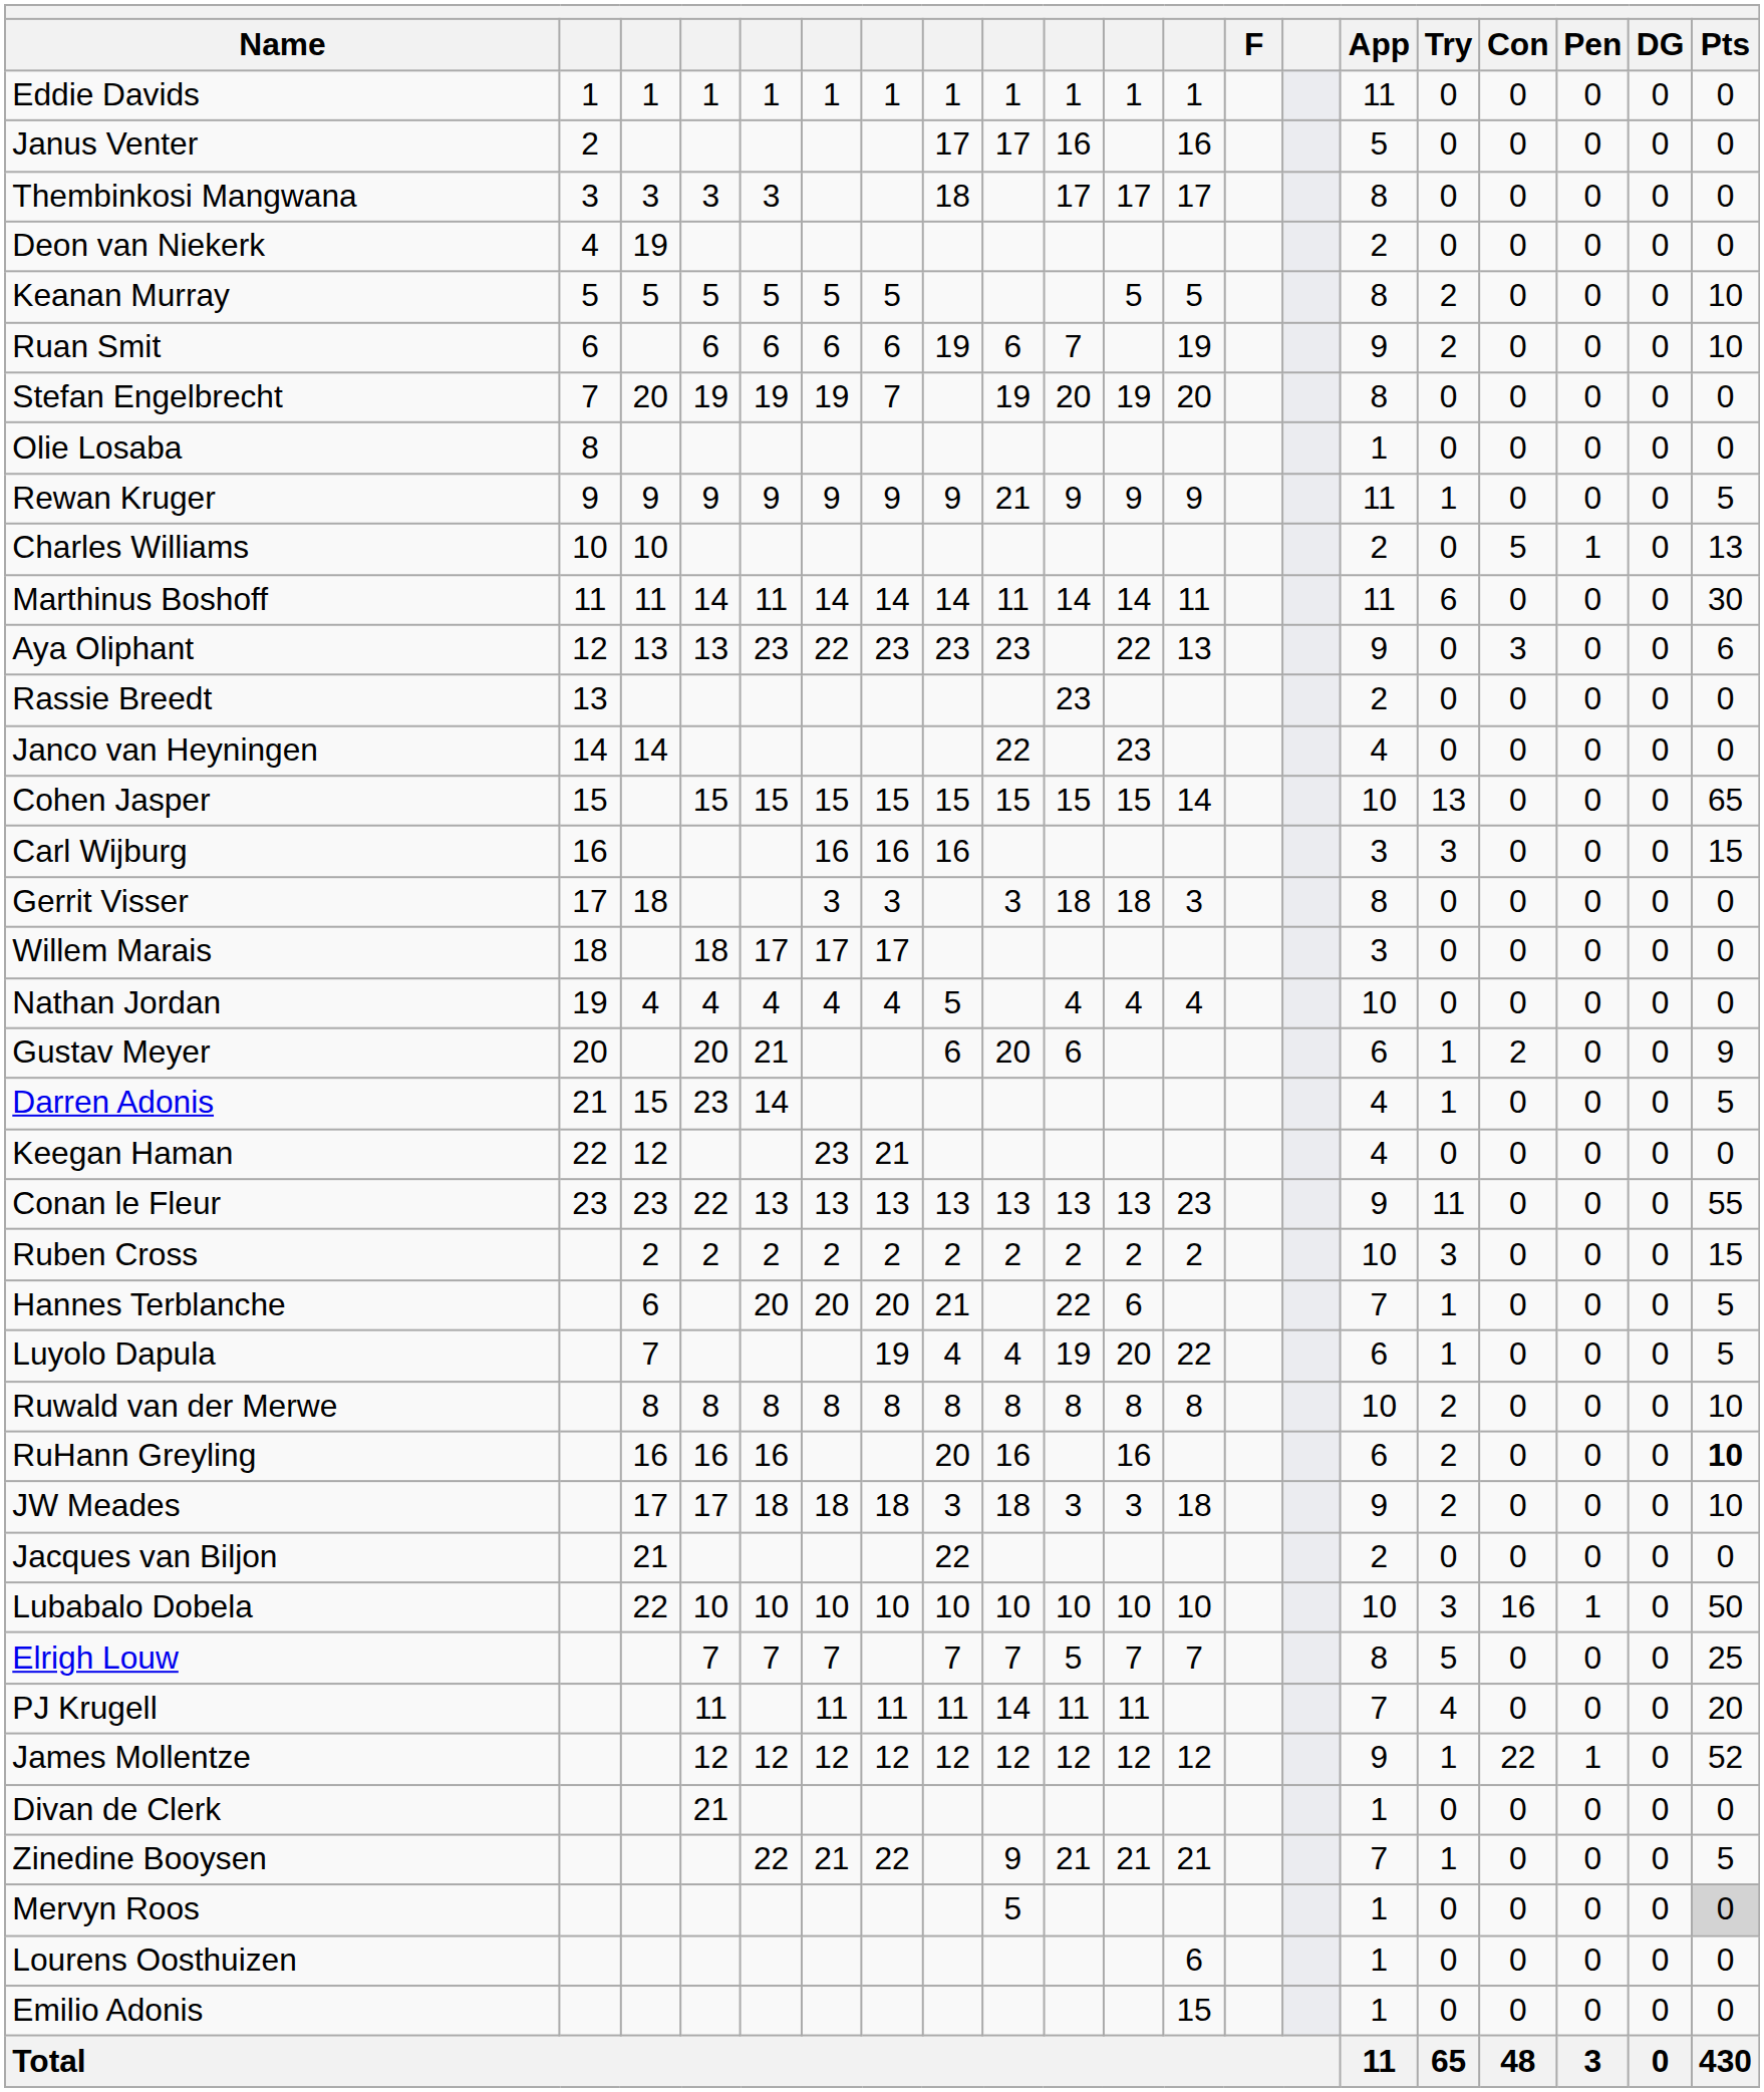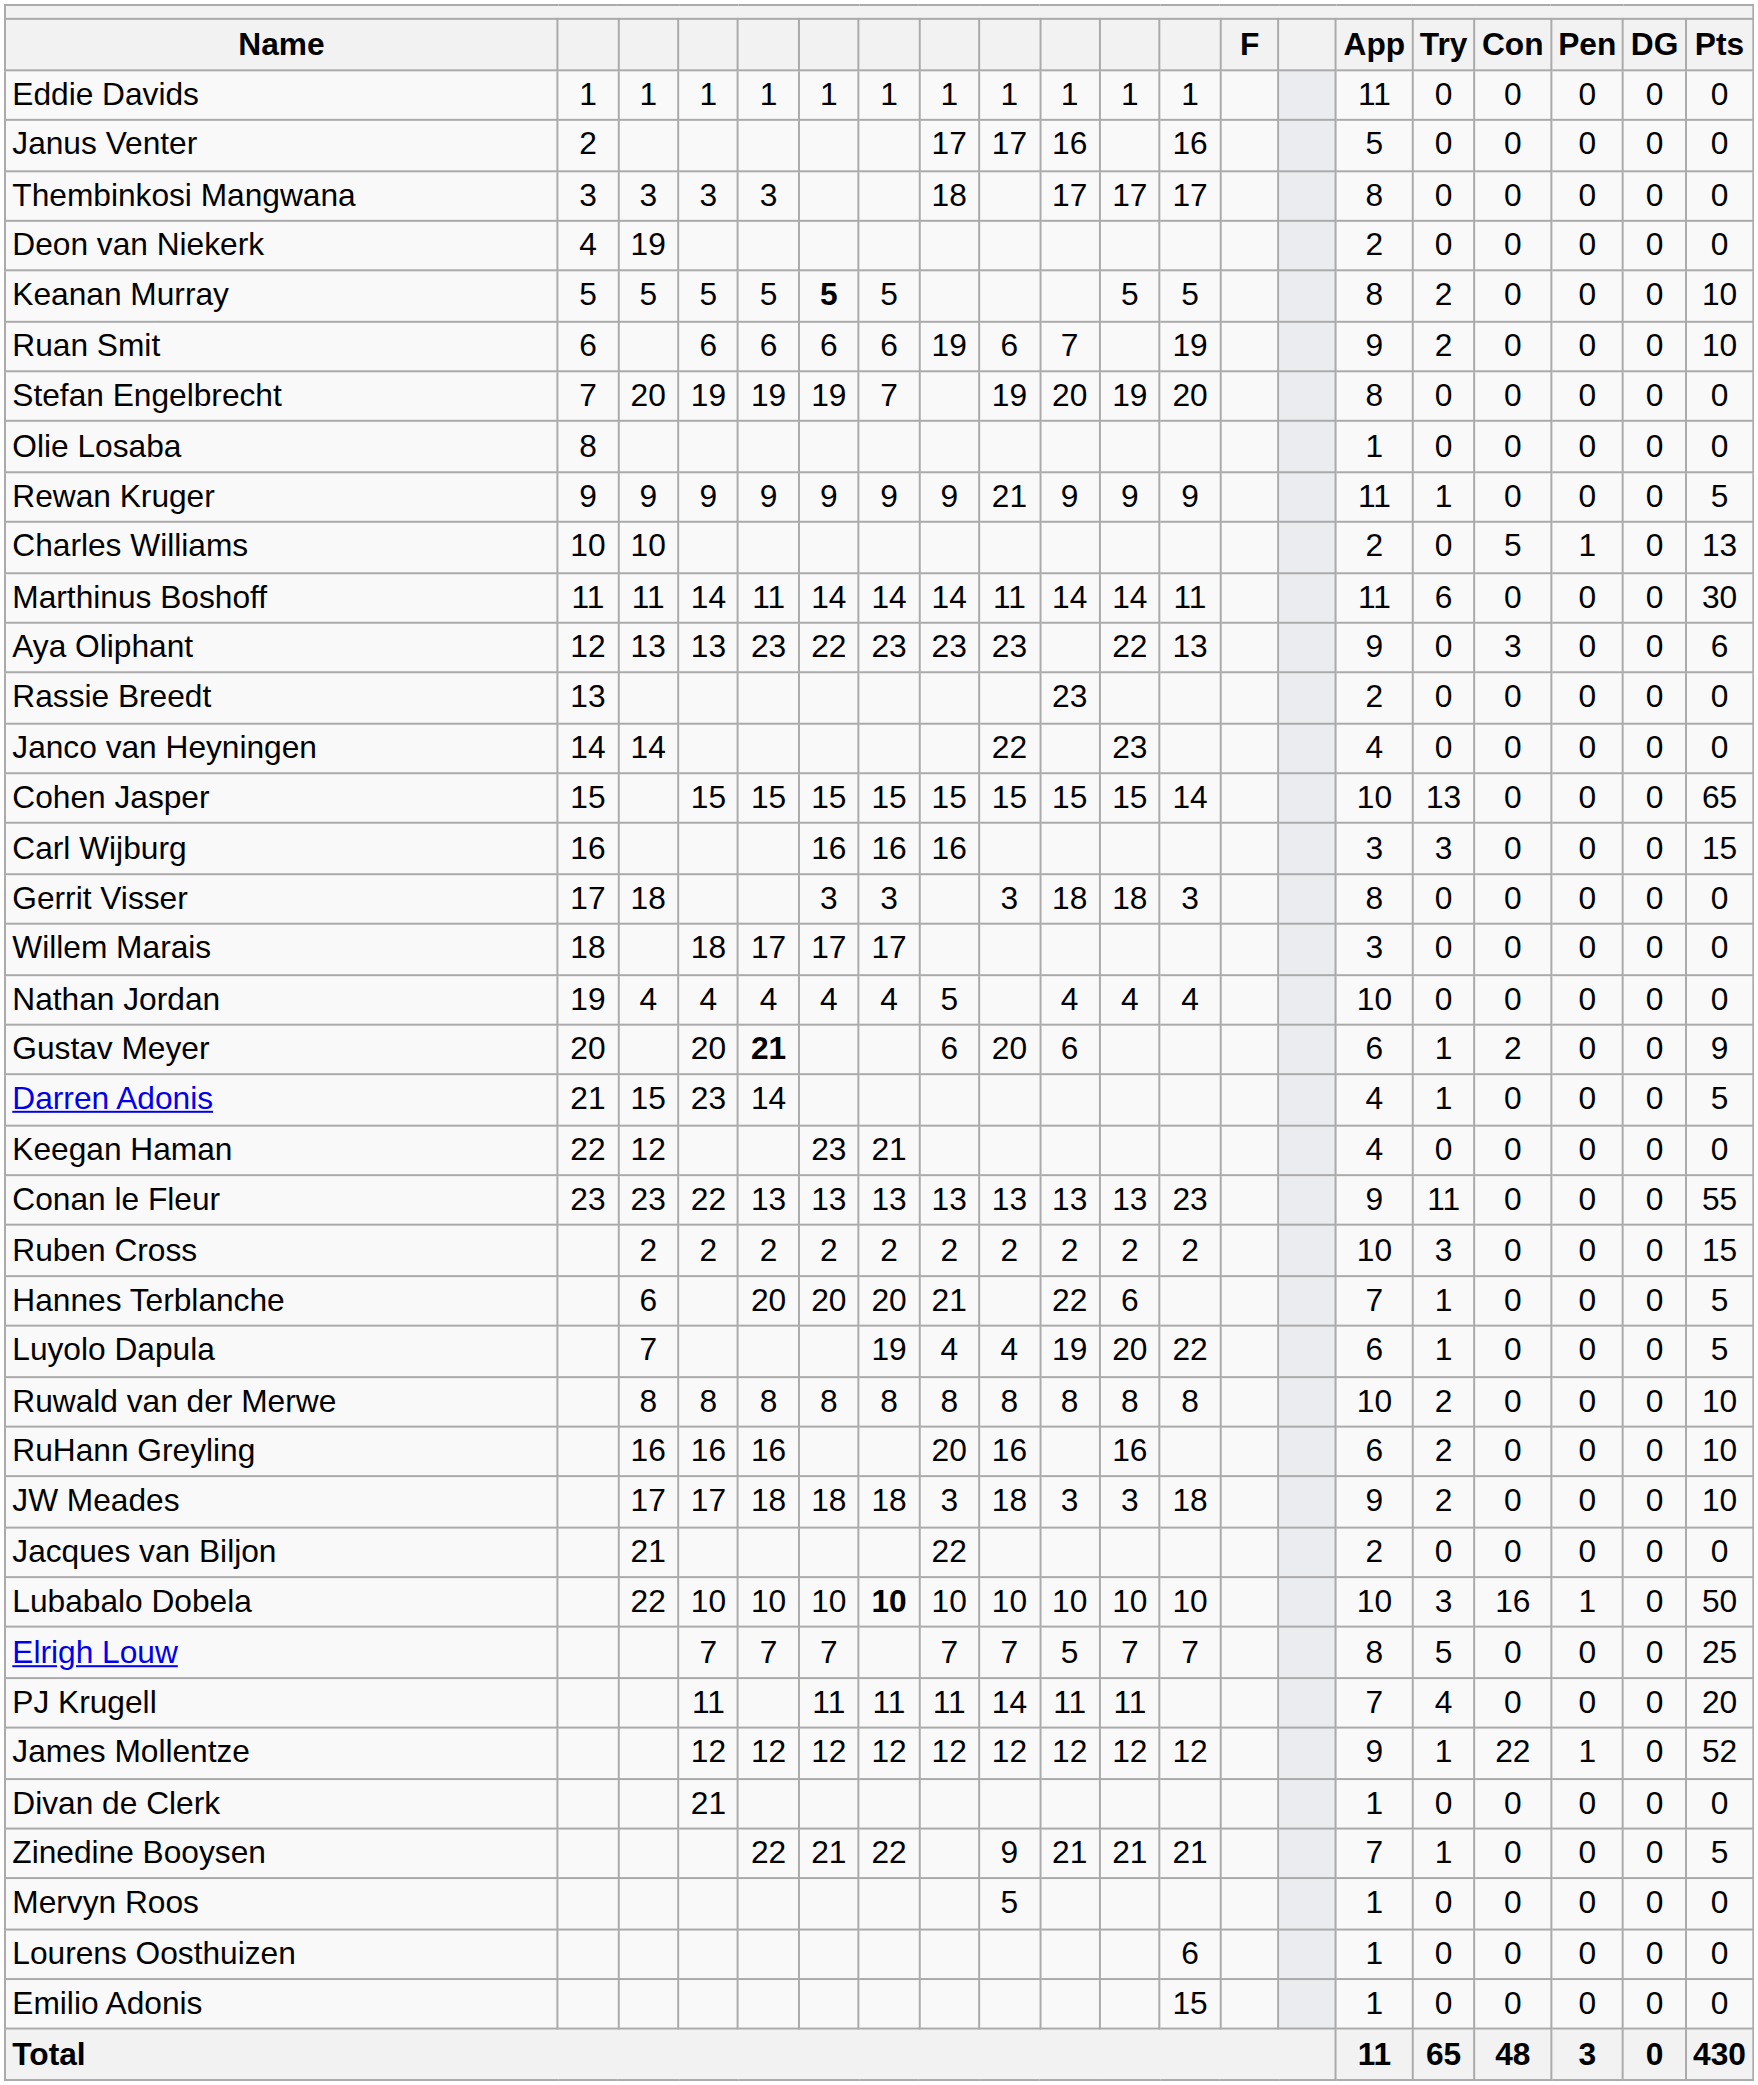Keanan Murray | column 6: normal -> bold
Gustav Meyer | column 5: normal -> bold
RuHann Greyling | Pts: bold -> normal
Lubabalo Dobela | column 7: normal -> bold
Mervyn Roos | Pts: lightgrey background -> no background
